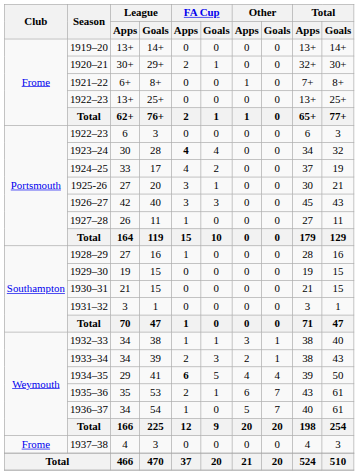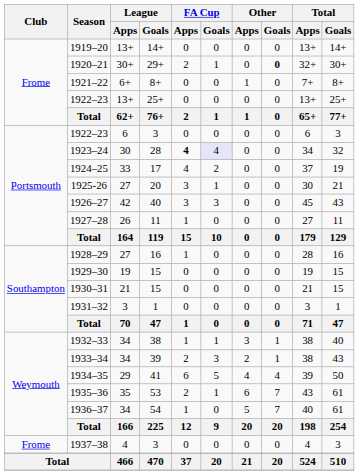1920–21 | Other / Goals: normal -> bold
1923–24 | FA Cup / Goals: no background -> lavender background
1934–35 | FA Cup / Apps: bold -> normal
